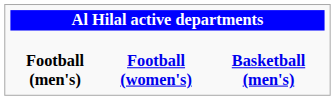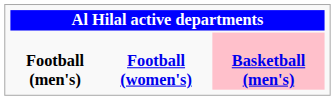Football (men's) | column 3: no background -> pink background
